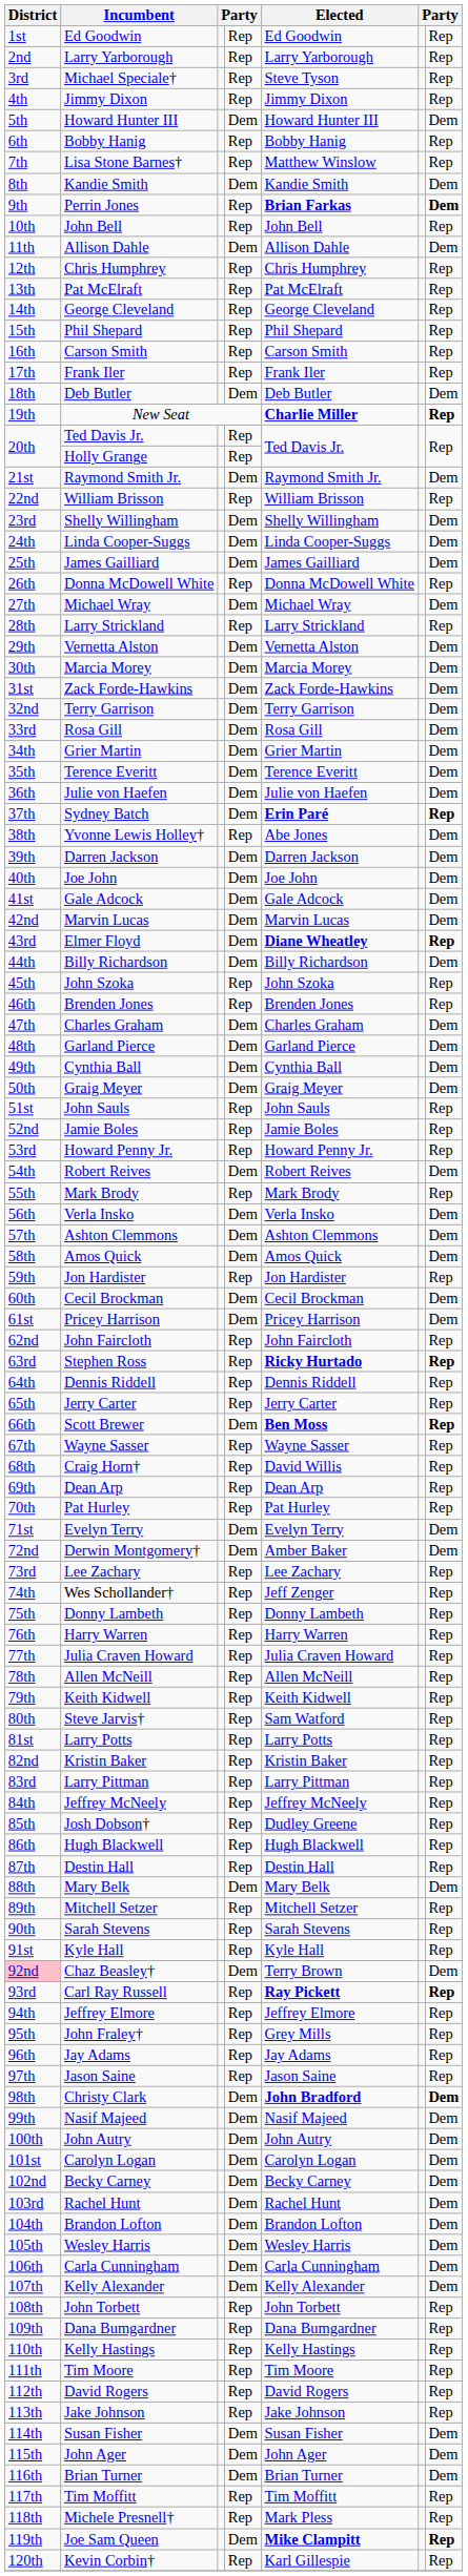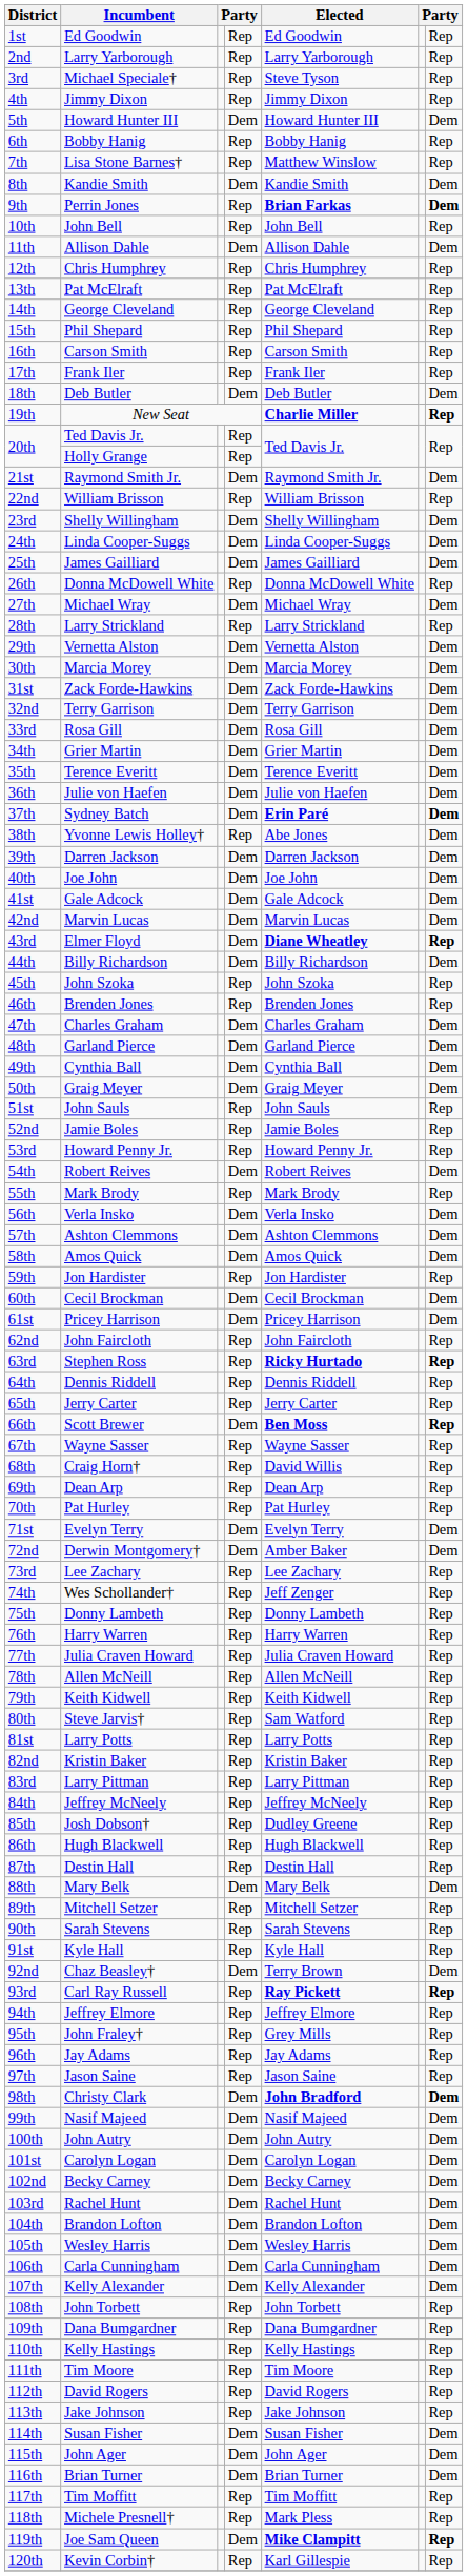Sydney Batch | column 7: Rep -> Dem
Chaz Beasley† | District: pink background -> no background
